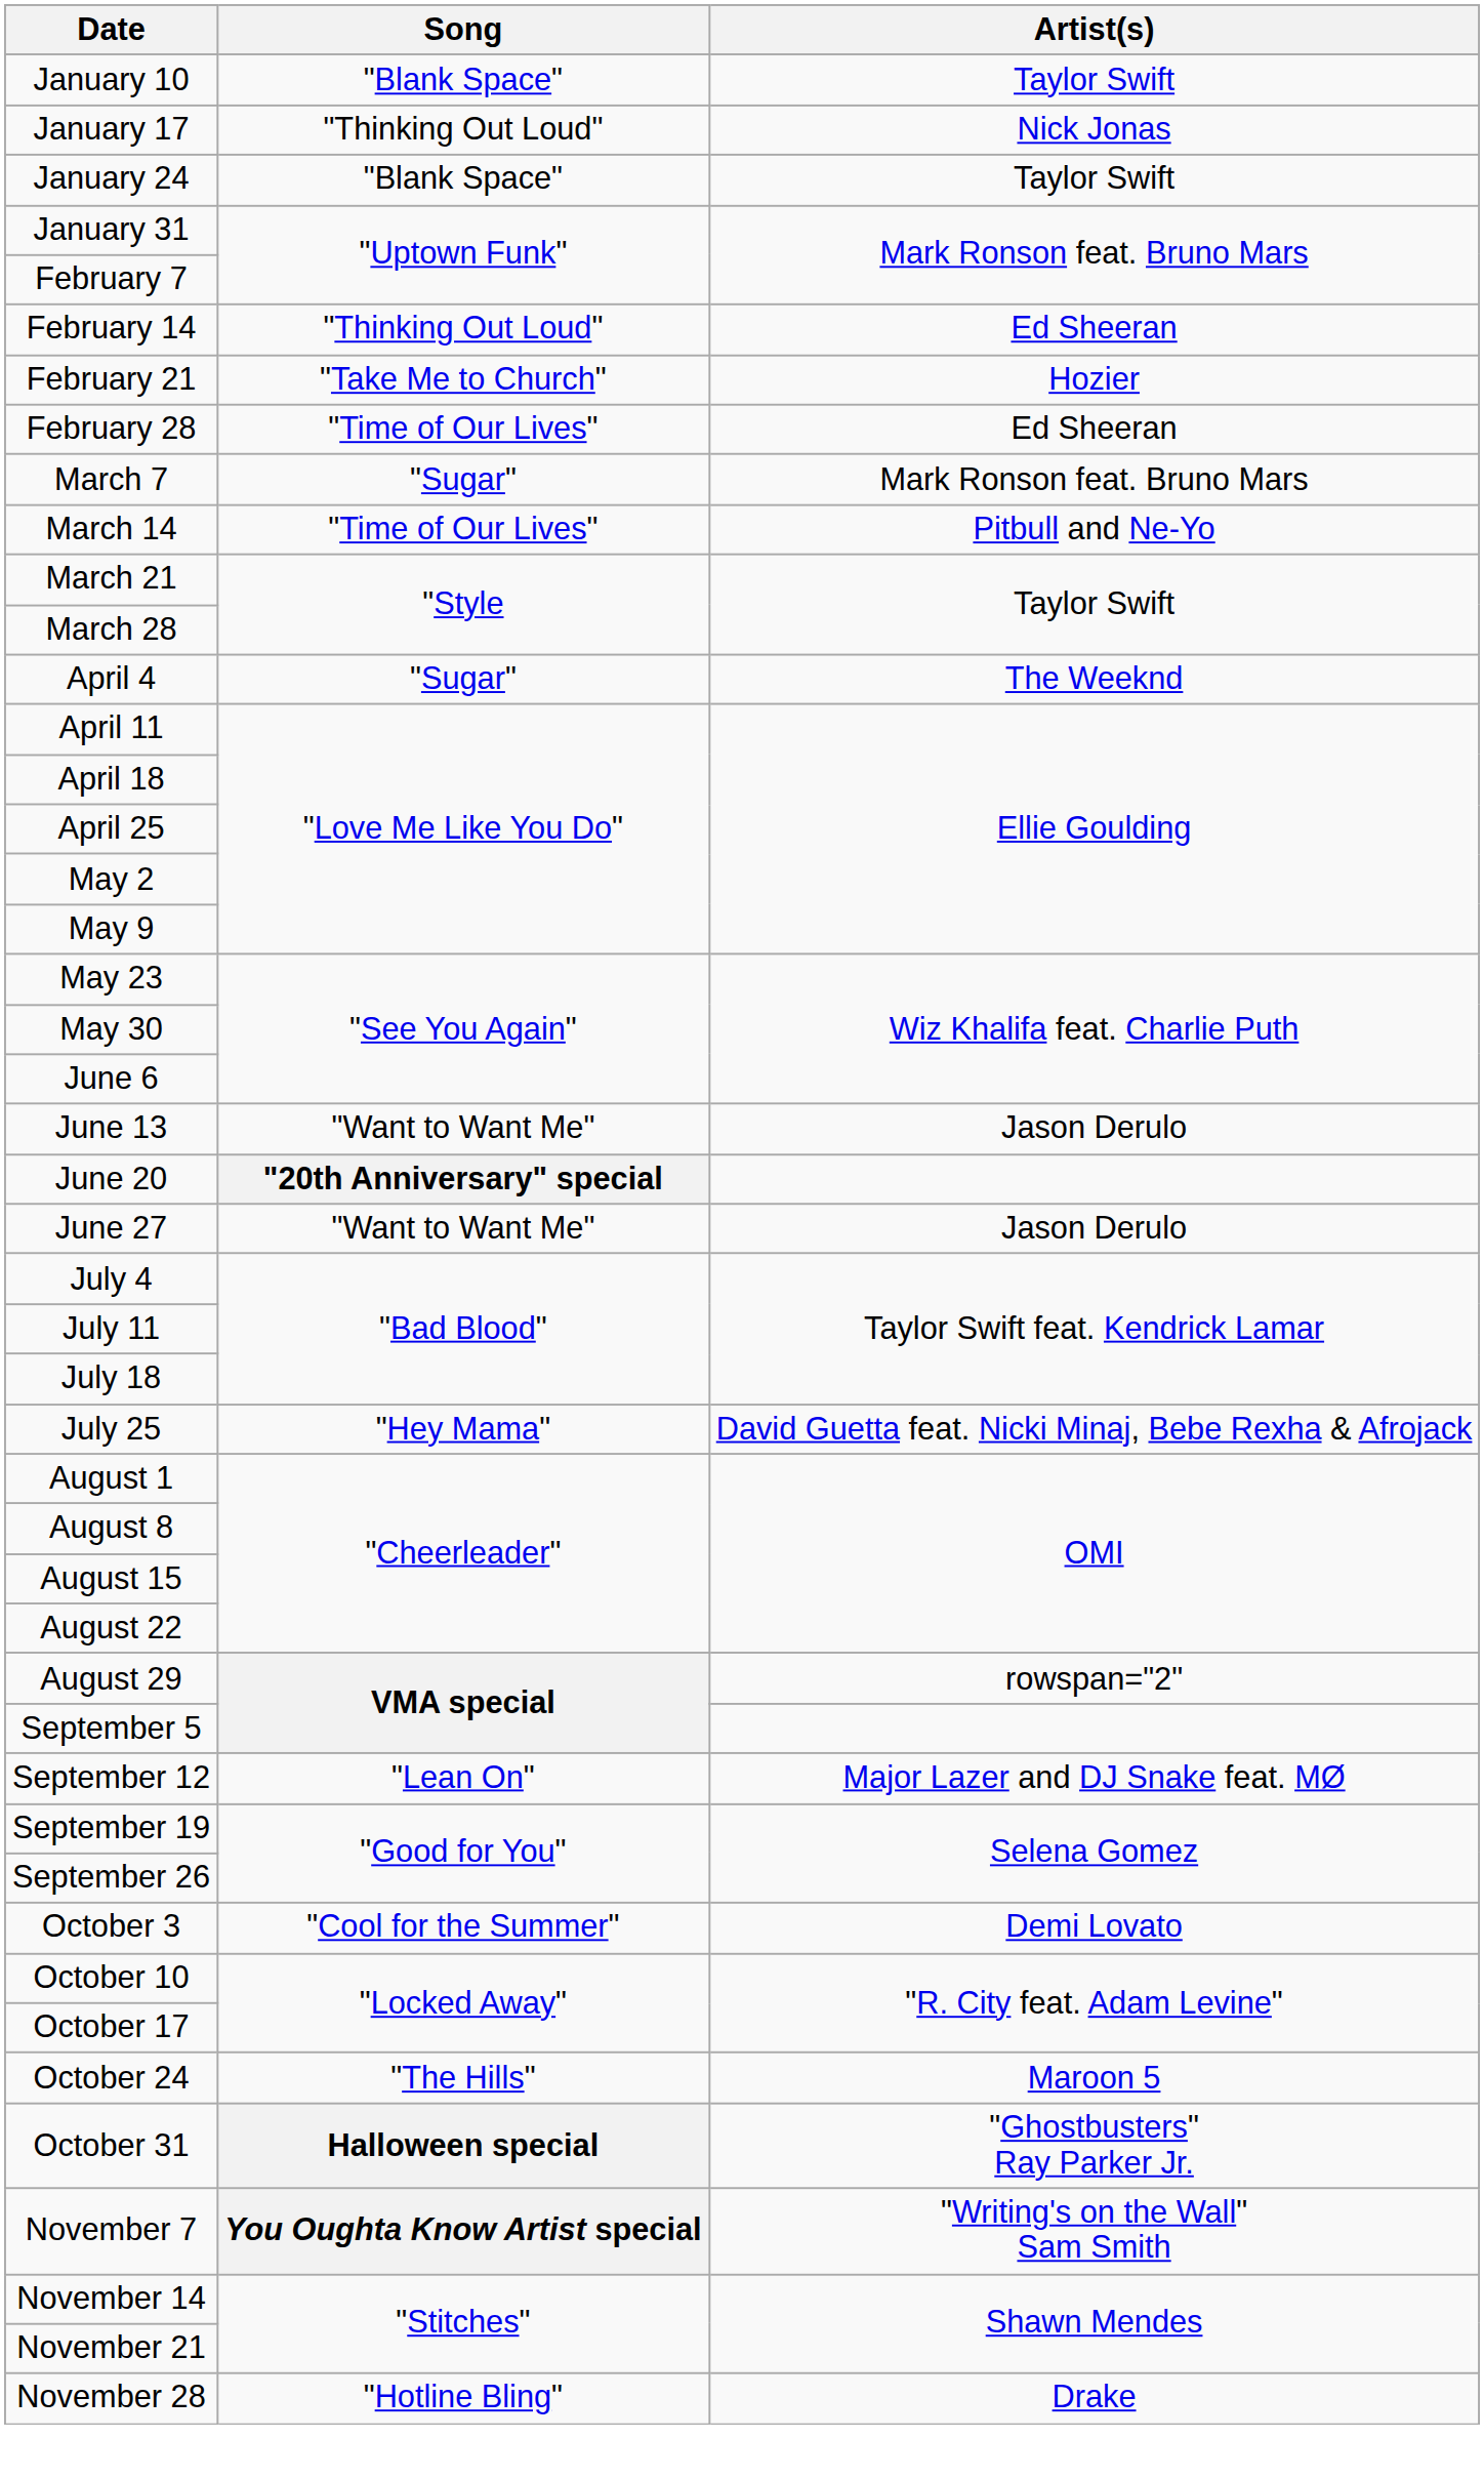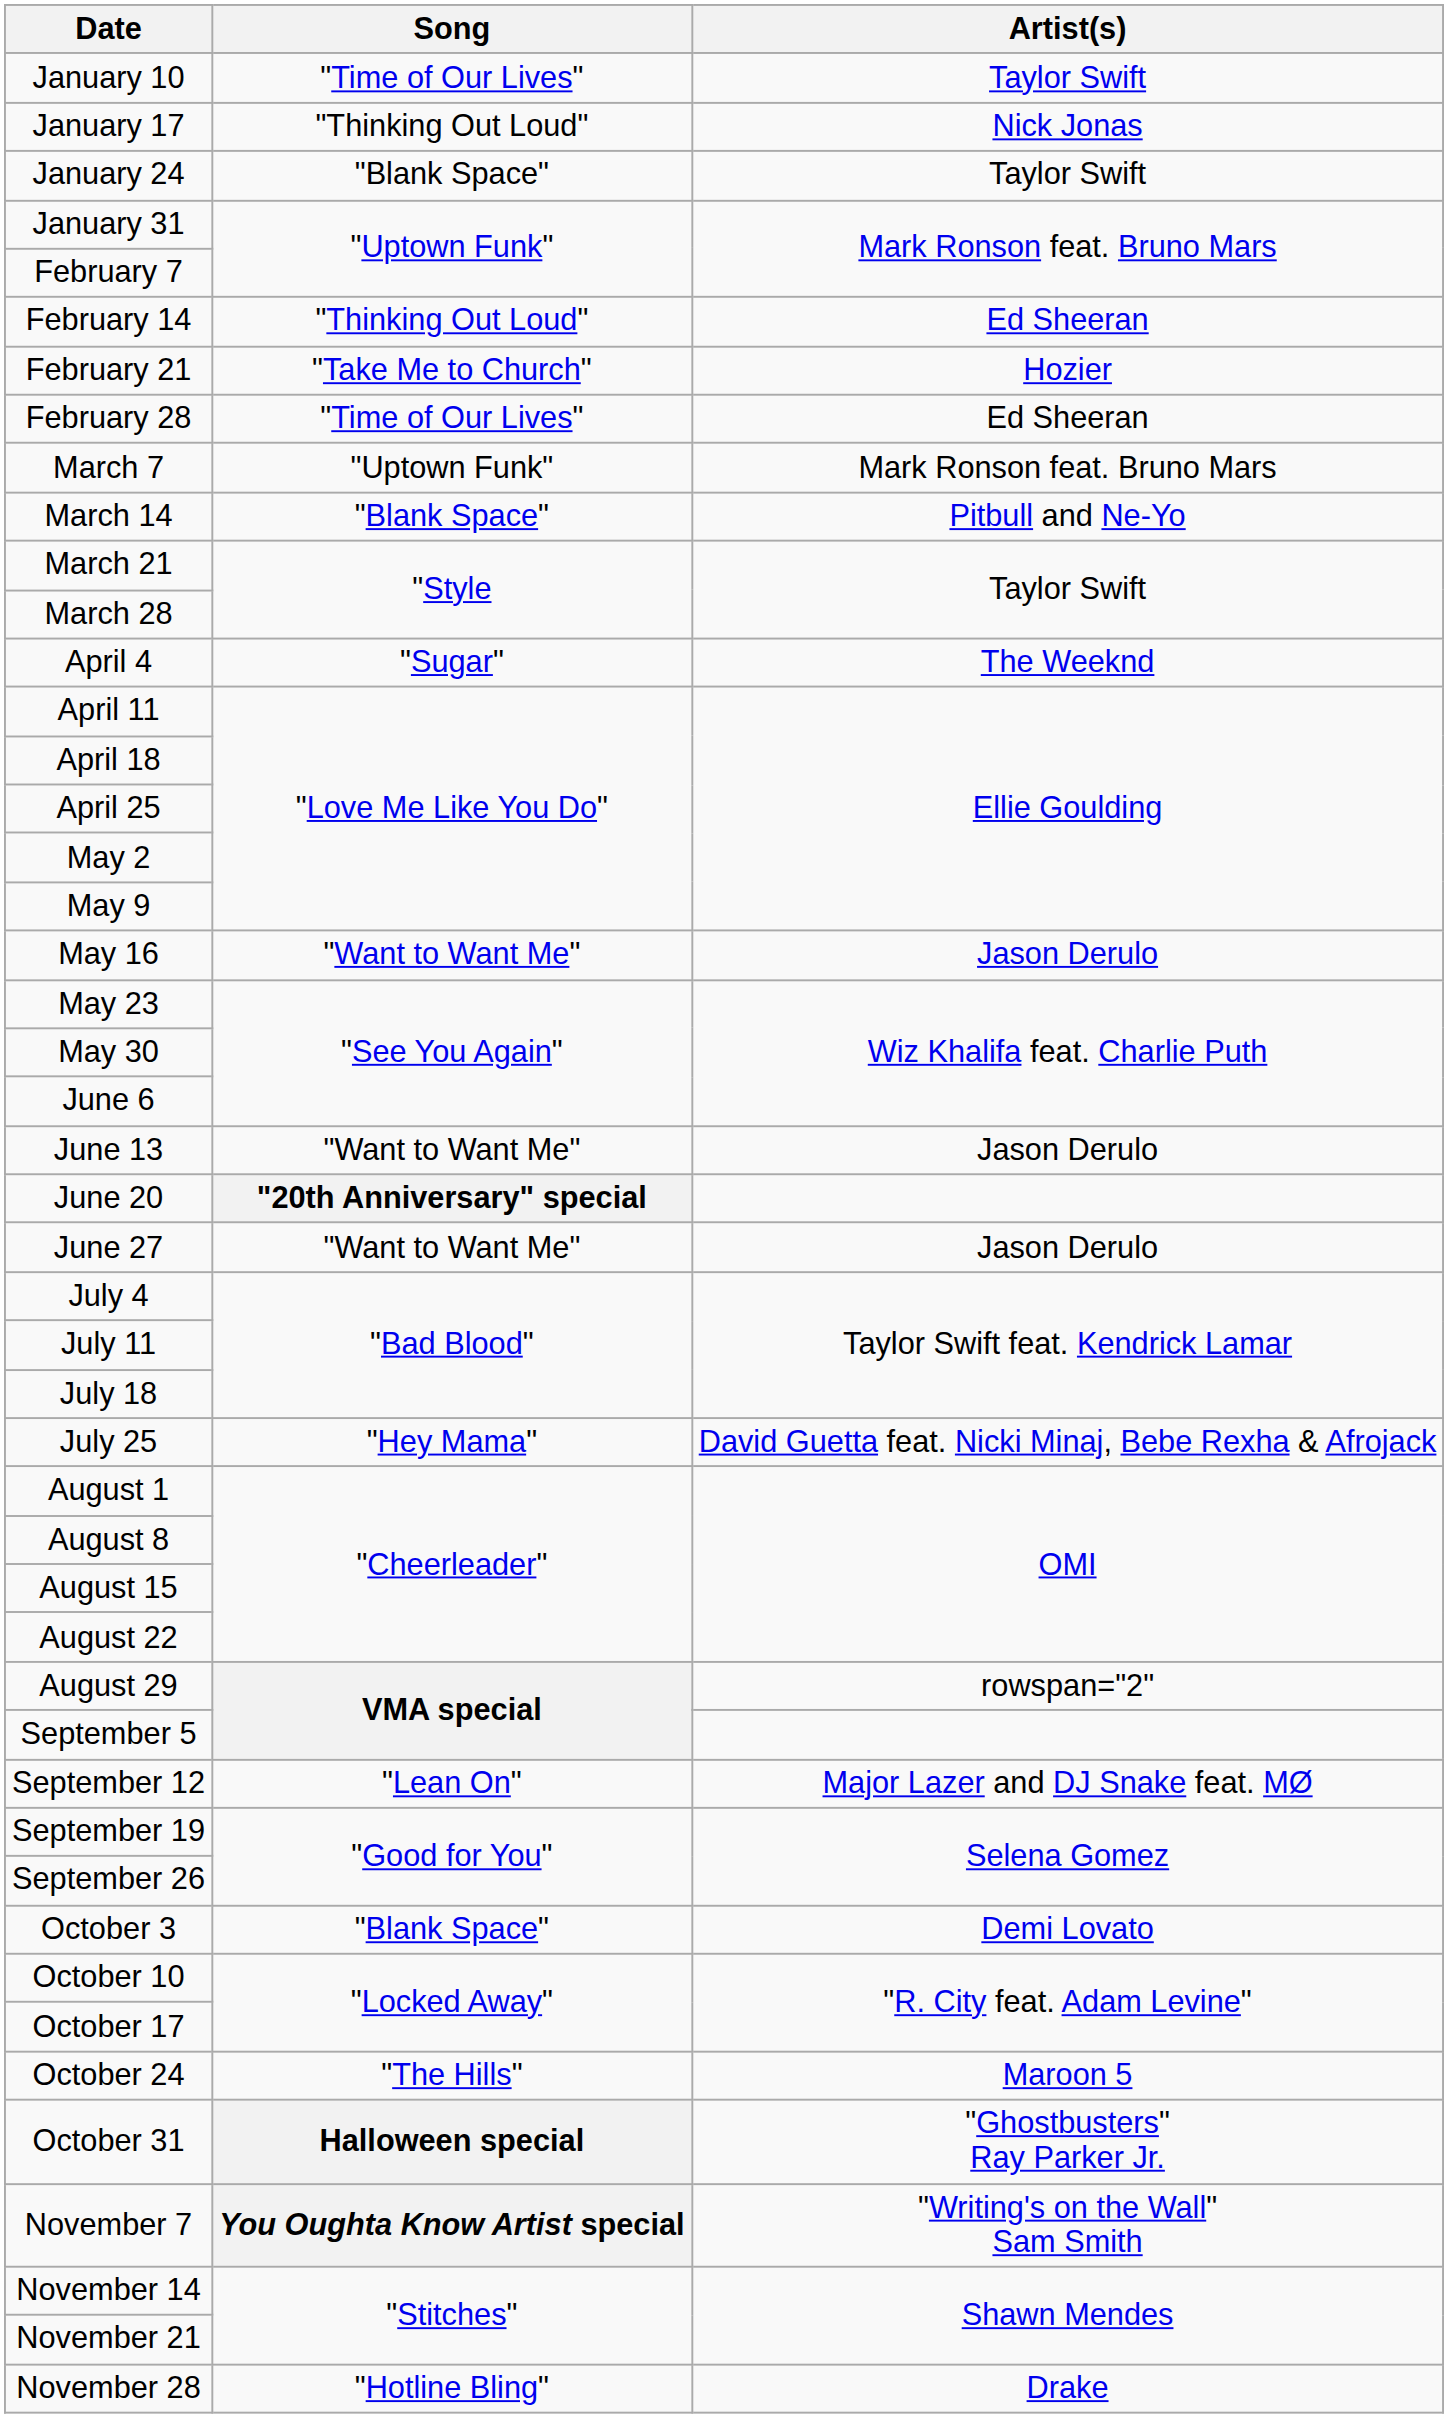January 10 | Song: "Blank Space" -> "Time of Our Lives"
March 7 | Song: "Sugar" -> "Uptown Funk"
March 14 | Song: "Time of Our Lives" -> "Blank Space"
+ row: May 16 | "Want to Want Me" | Jason Derulo
October 3 | Song: "Cool for the Summer" -> "Blank Space"
